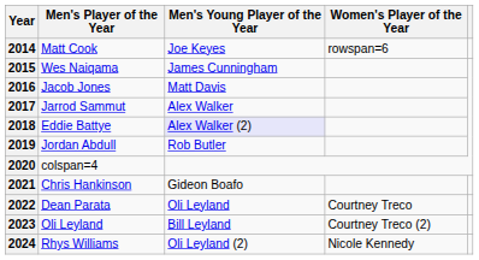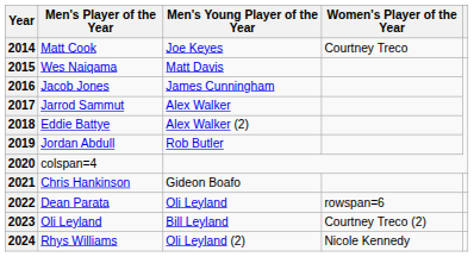2014 | Women's Player of the Year: rowspan=6 -> Courtney Treco
2015 | Men's Young Player of the Year: James Cunningham -> Matt Davis
2016 | Men's Young Player of the Year: Matt Davis -> James Cunningham
2018 | Men's Young Player of the Year: lavender background -> no background
2022 | Women's Player of the Year: Courtney Treco -> rowspan=6
